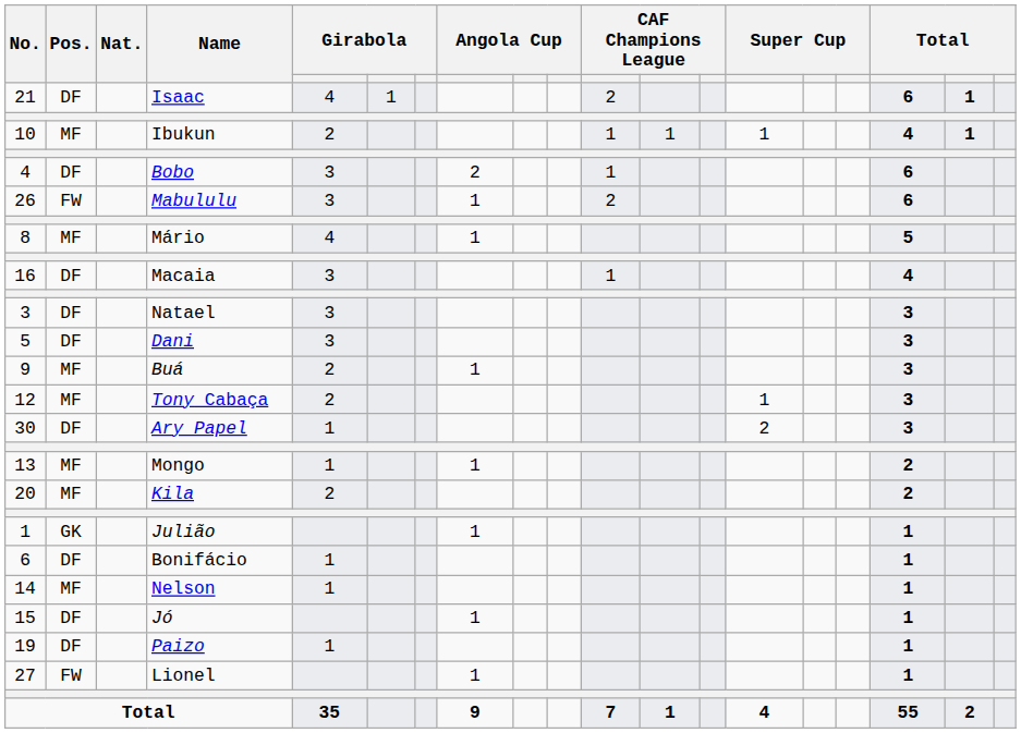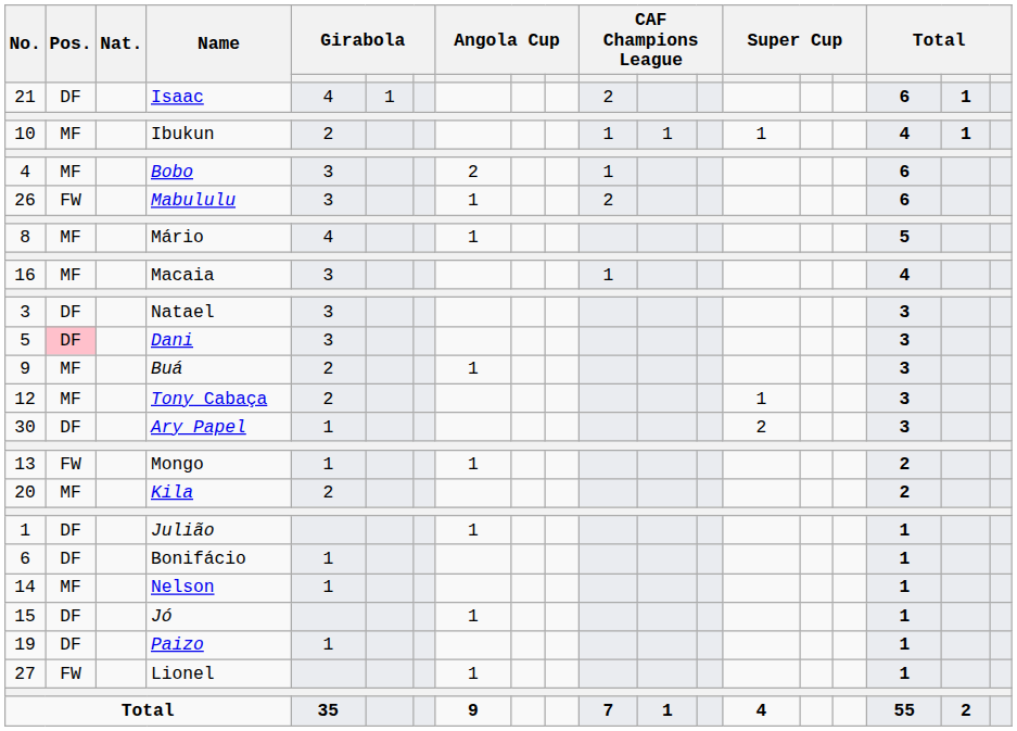Bobo | Pos.: DF -> MF
Macaia | Pos.: DF -> MF
Dani | Pos.: no background -> pink background
Mongo | Pos.: MF -> FW
Julião | Pos.: GK -> DF
